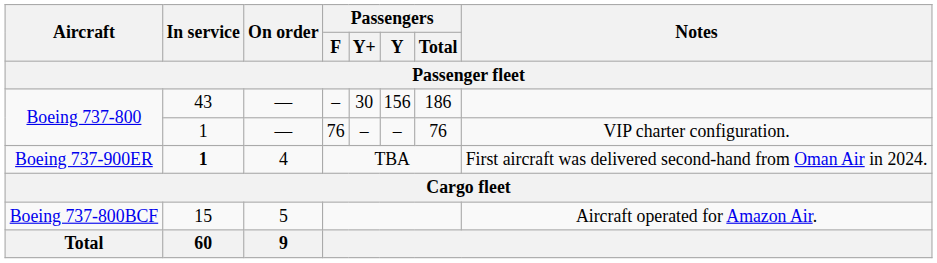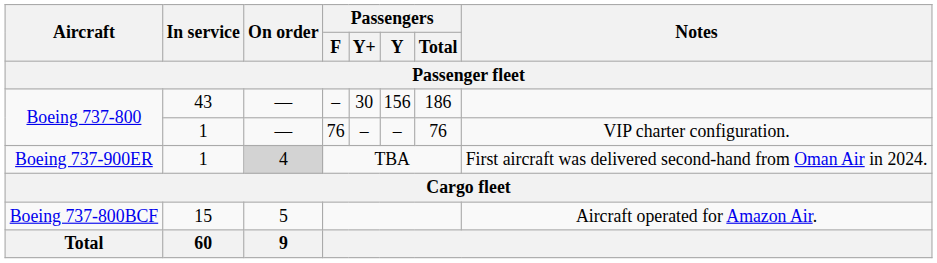TBA | In service: bold -> normal
TBA | On order: no background -> lightgrey background
